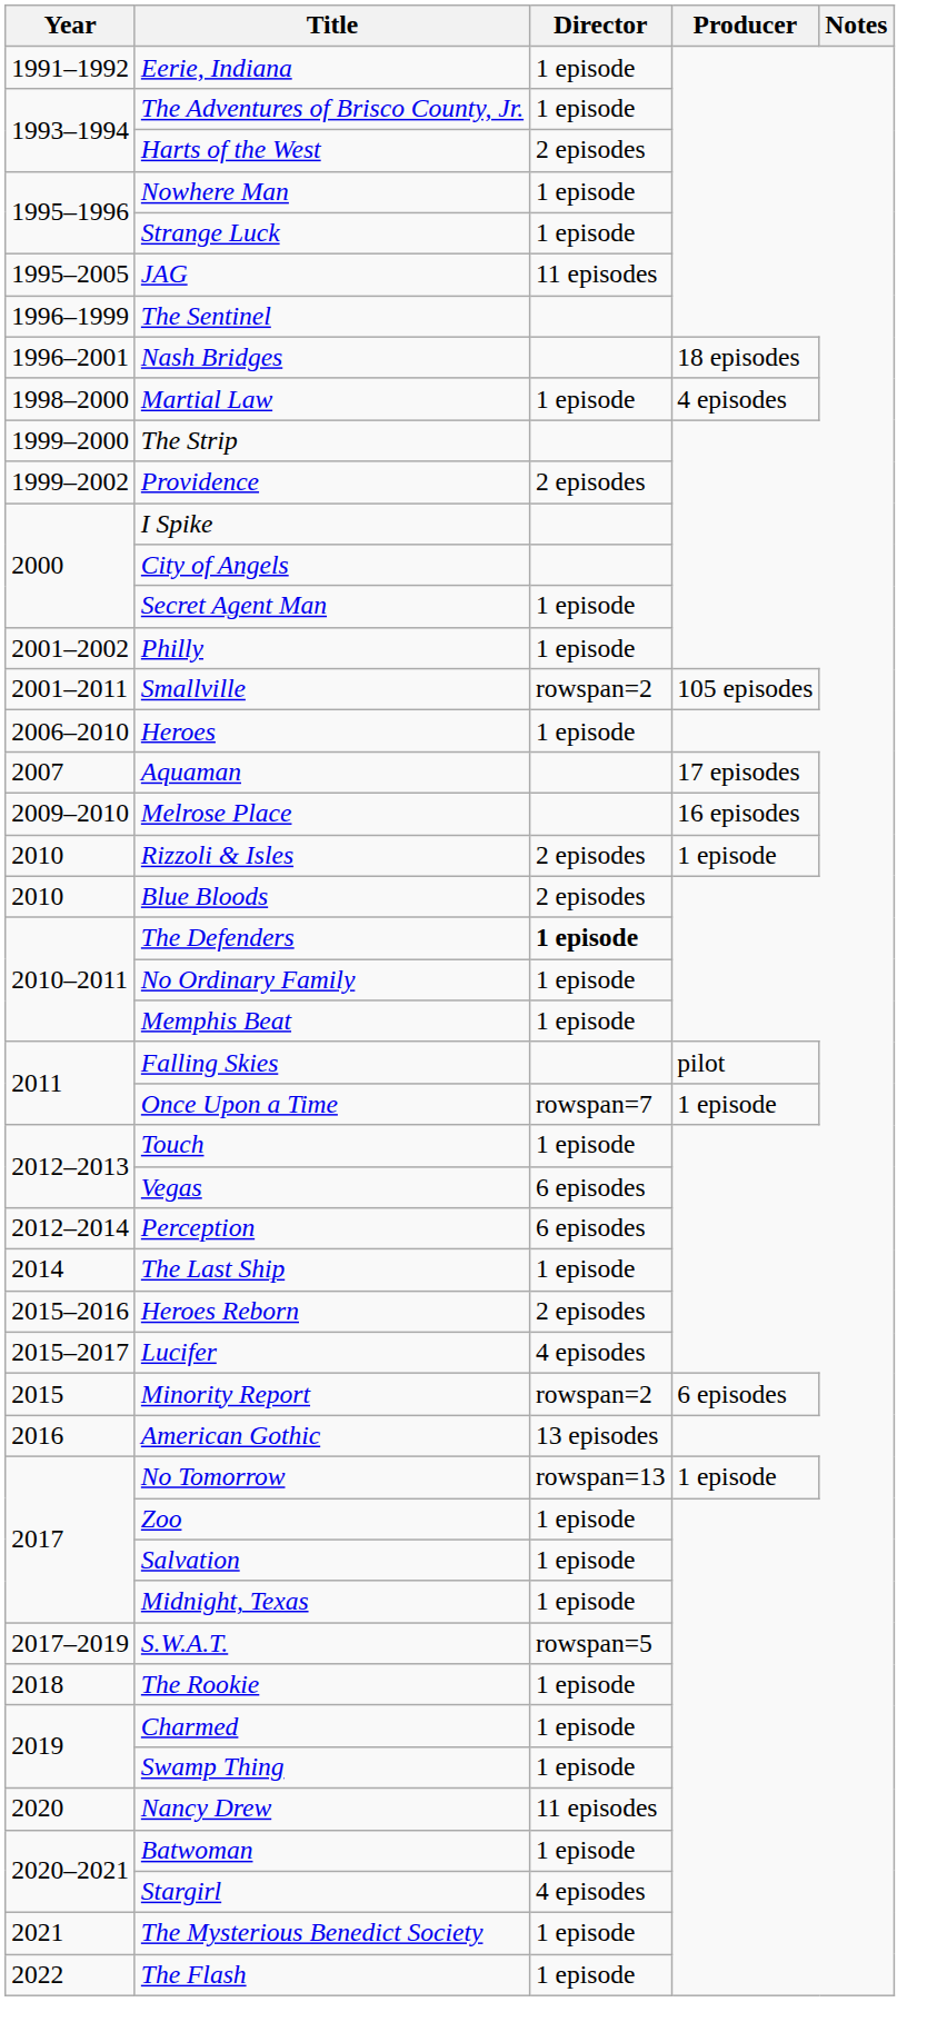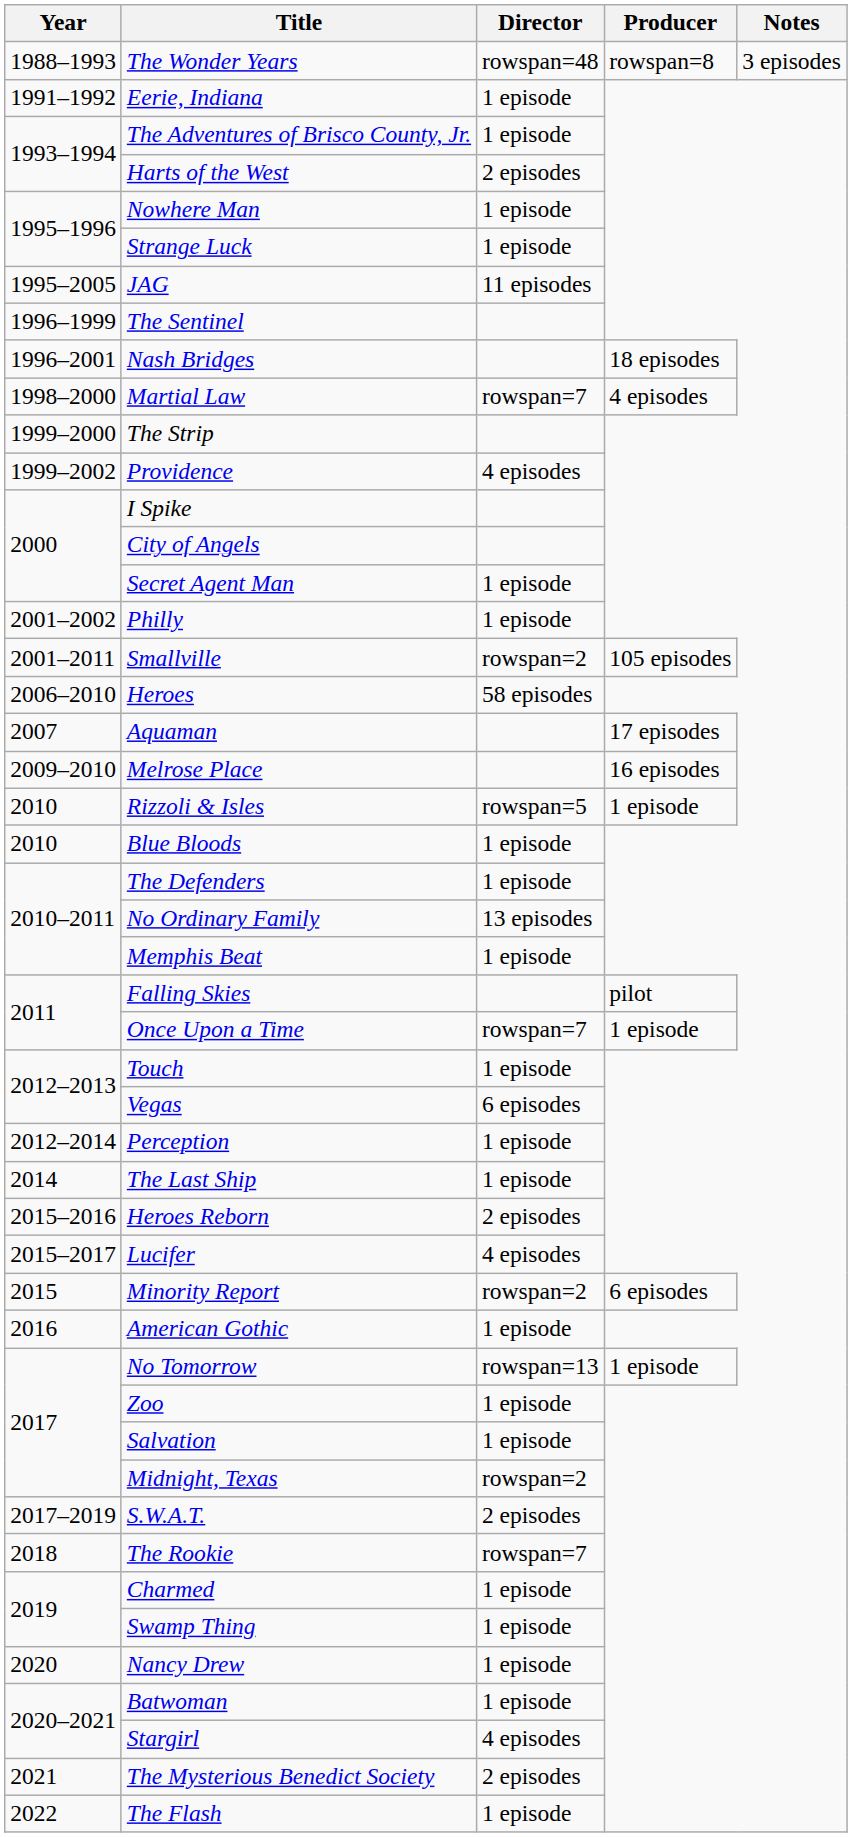+ row: 1988–1993 | The Wonder Years | rowspan=48 | rowspan=8 | 3 episodes
Martial Law | Director: 1 episode -> rowspan=7
Providence | Director: 2 episodes -> 4 episodes
Heroes | Director: 1 episode -> 58 episodes
Rizzoli & Isles | Director: 2 episodes -> rowspan=5
Blue Bloods | Director: 2 episodes -> 1 episode
The Defenders | Director: bold -> normal
No Ordinary Family | Director: 1 episode -> 13 episodes
Perception | Director: 6 episodes -> 1 episode
American Gothic | Director: 13 episodes -> 1 episode
Midnight, Texas | Director: 1 episode -> rowspan=2
S.W.A.T. | Director: rowspan=5 -> 2 episodes
The Rookie | Director: 1 episode -> rowspan=7
Nancy Drew | Director: 11 episodes -> 1 episode
The Mysterious Benedict Society | Director: 1 episode -> 2 episodes
